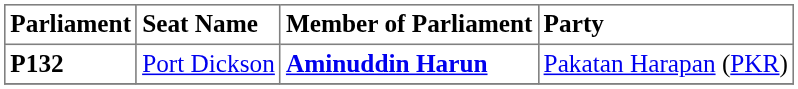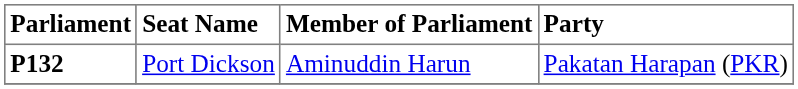P132 | Member of Parliament: bold -> normal
